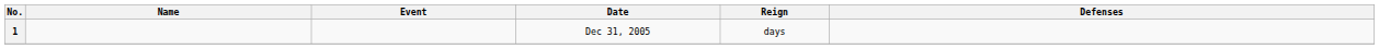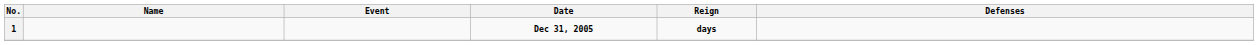1 | Date: normal -> bold
1 | Reign: normal -> bold
